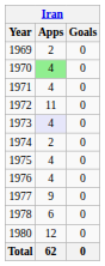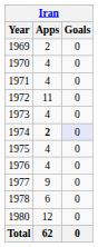1970 | Apps: lightgreen background -> no background
1973 | Apps: lavender background -> no background
1974 | Apps: normal -> bold
1974 | Goals: no background -> lavender background
